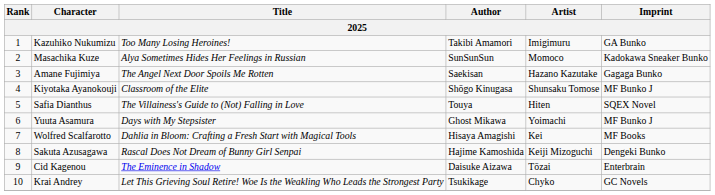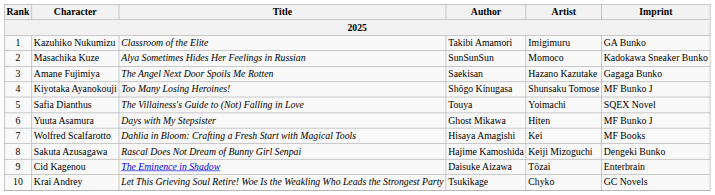Kazuhiko Nukumizu | Title: Too Many Losing Heroines! -> Classroom of the Elite
Kiyotaka Ayanokouji | Title: Classroom of the Elite -> Too Many Losing Heroines!
Safia Dianthus | Artist: Hiten -> Yoimachi
Yuuta Asamura | Artist: Yoimachi -> Hiten
